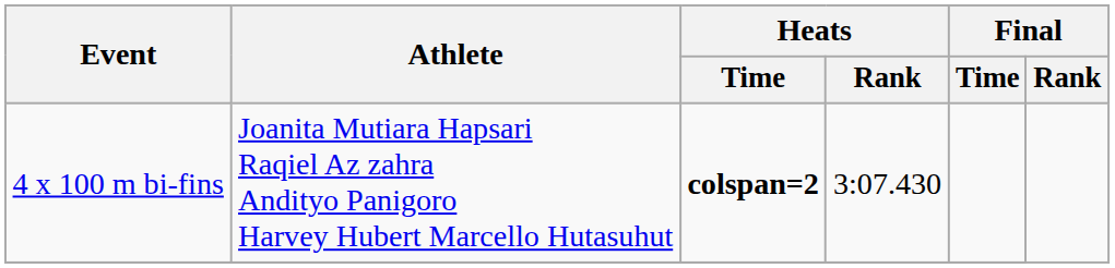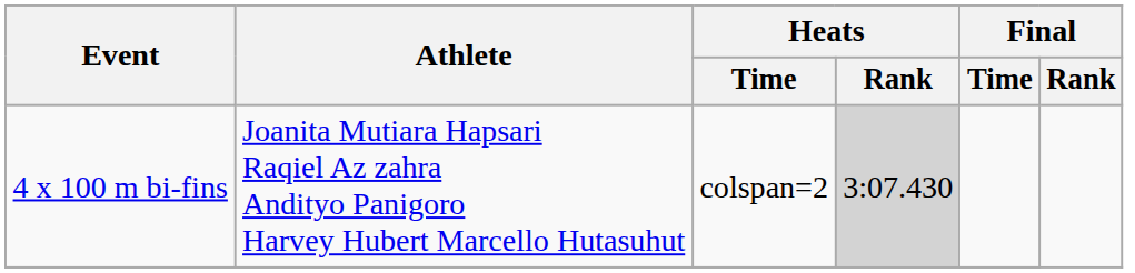4 x 100 m bi-fins | Heats / Time: bold -> normal
4 x 100 m bi-fins | Heats / Rank: no background -> lightgrey background
